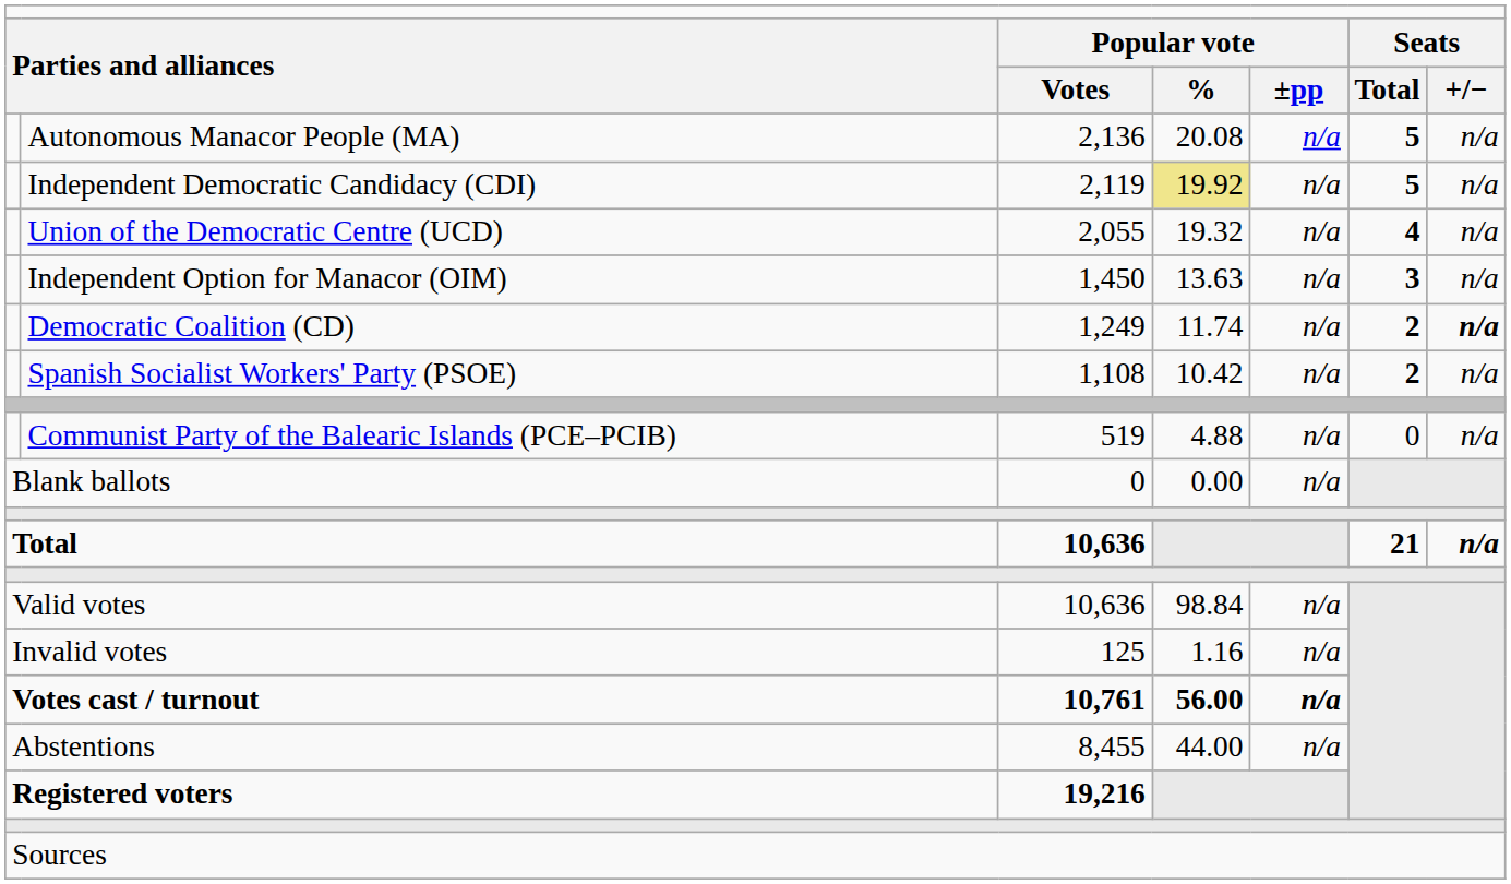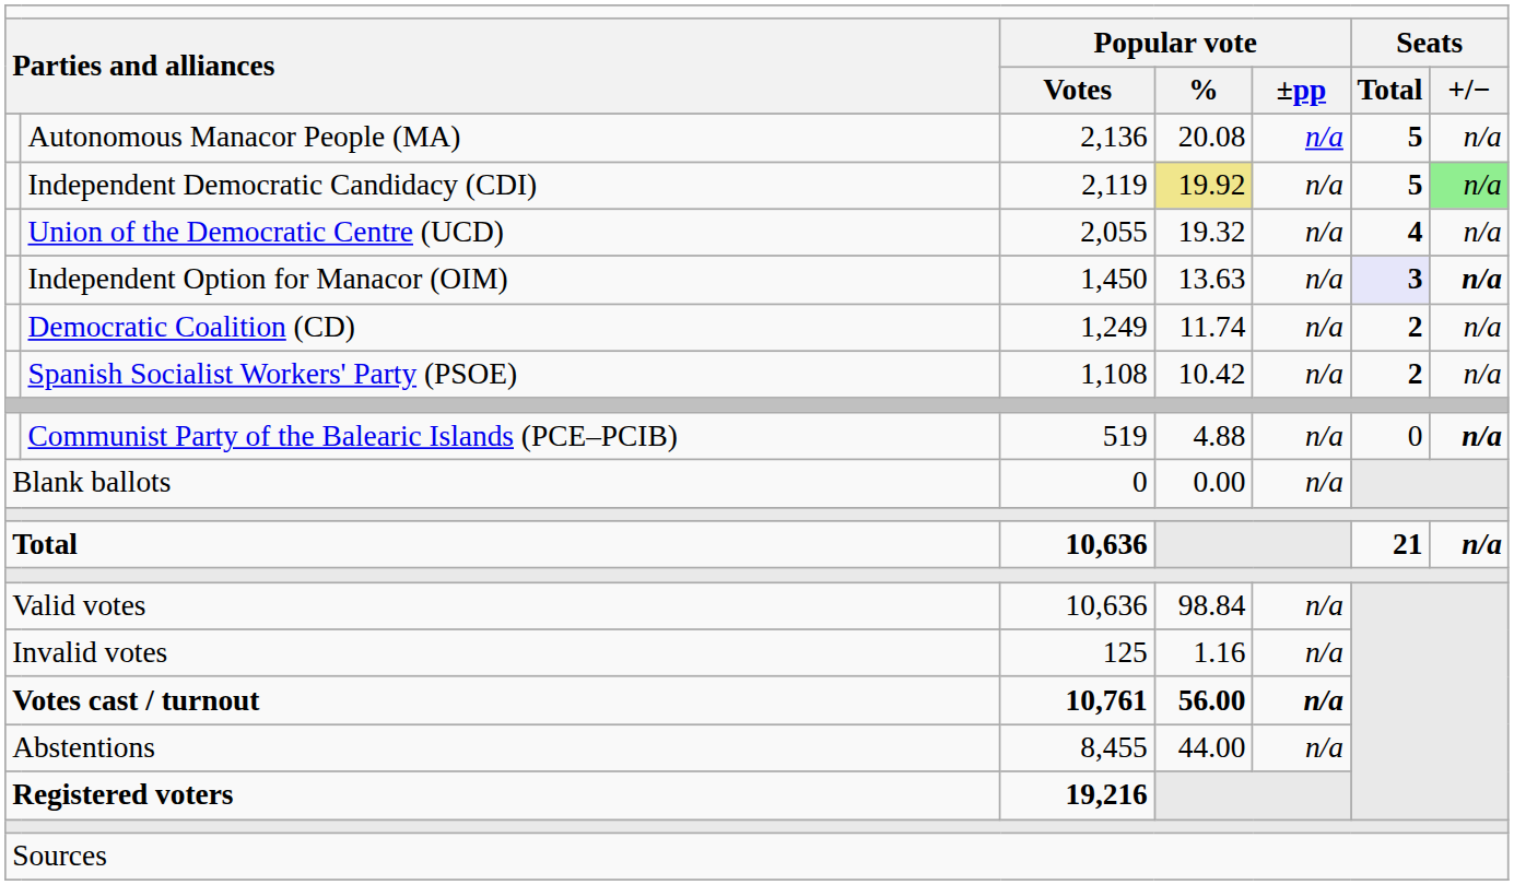Independent Democratic Candidacy (CDI) | column 7: no background -> lightgreen background
Independent Option for Manacor (OIM) | column 6: no background -> lavender background
Independent Option for Manacor (OIM) | column 7: normal -> bold
Democratic Coalition (CD) | column 7: bold -> normal
Communist Party of the Balearic Islands (PCE–PCIB) | column 7: normal -> bold
